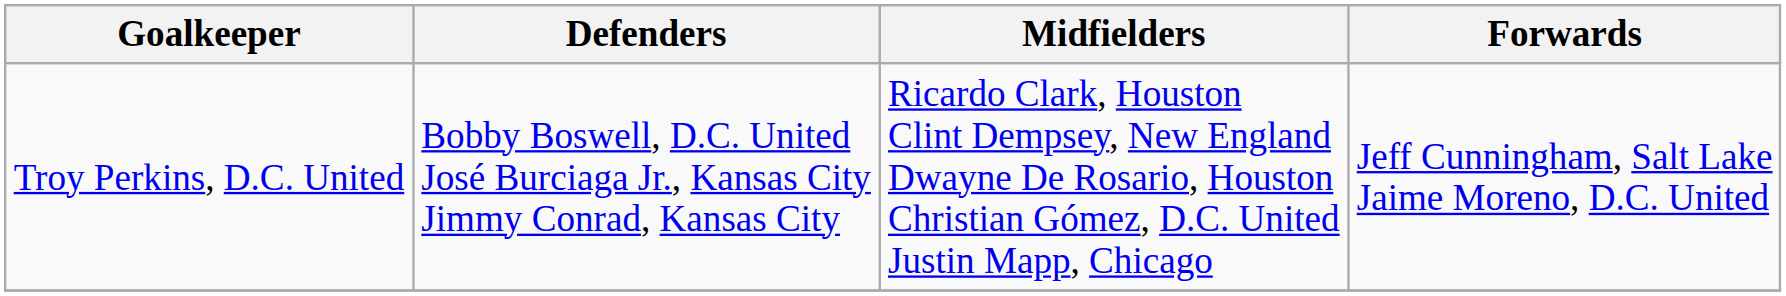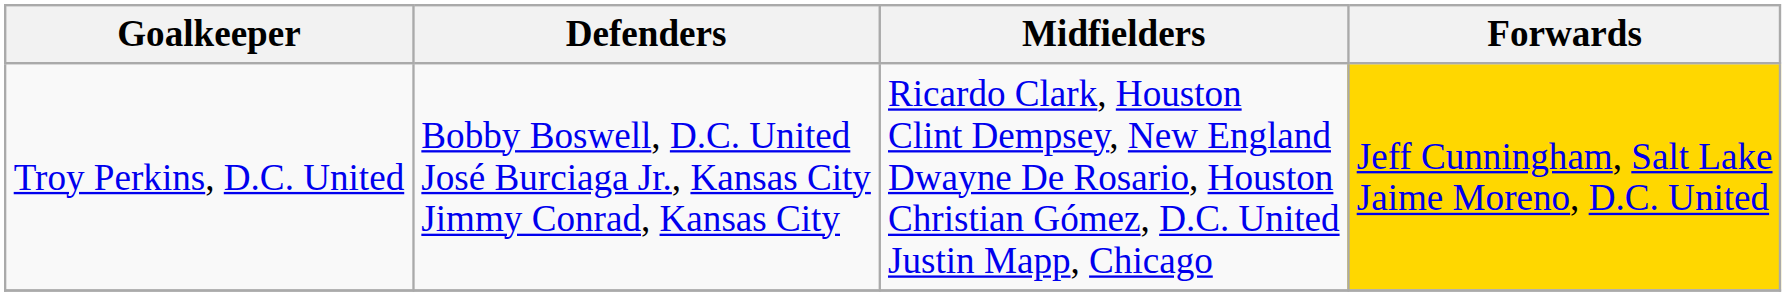Troy Perkins, D.C. United | Forwards: no background -> gold background
